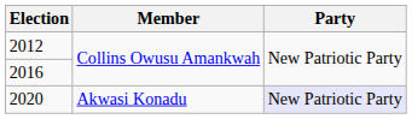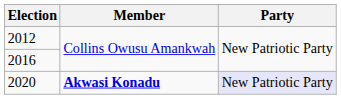2020 | Member: normal -> bold
